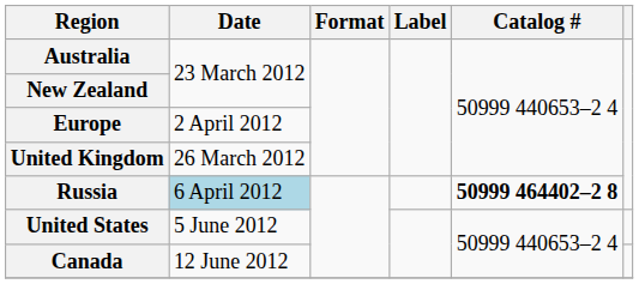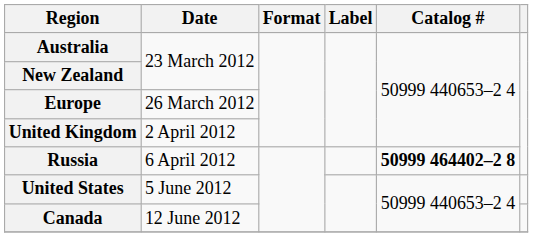Europe | Date: 2 April 2012 -> 26 March 2012
United Kingdom | Date: 26 March 2012 -> 2 April 2012
Russia | Date: lightblue background -> no background
